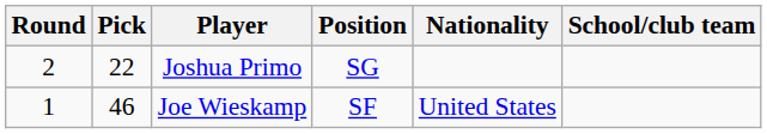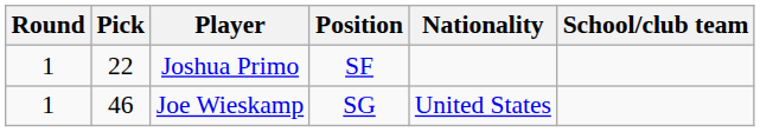Joshua Primo | Round: 2 -> 1
Joshua Primo | Position: SG -> SF
Joe Wieskamp | Position: SF -> SG
